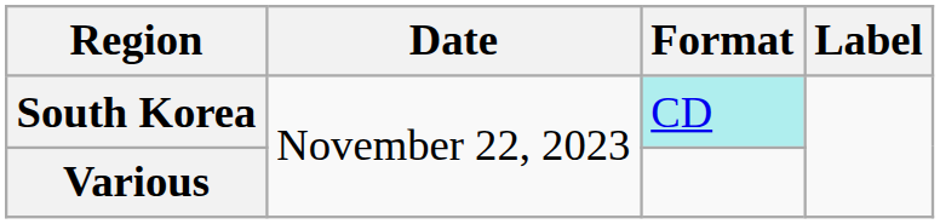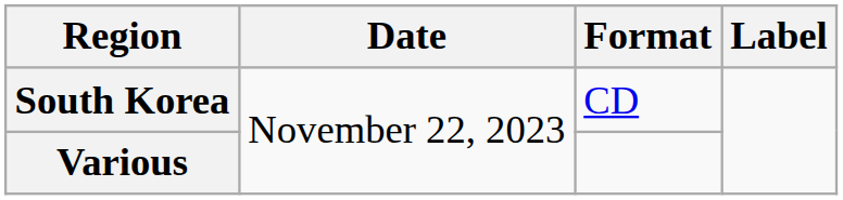South Korea | Format: paleturquoise background -> no background
